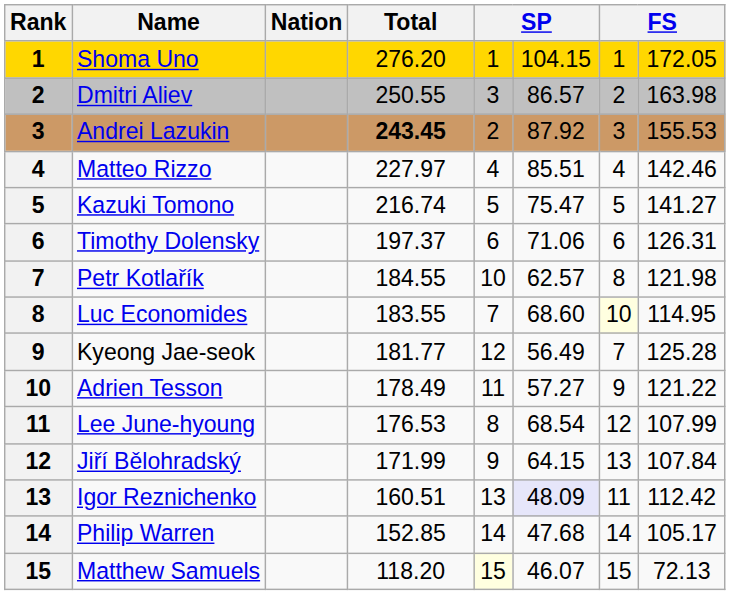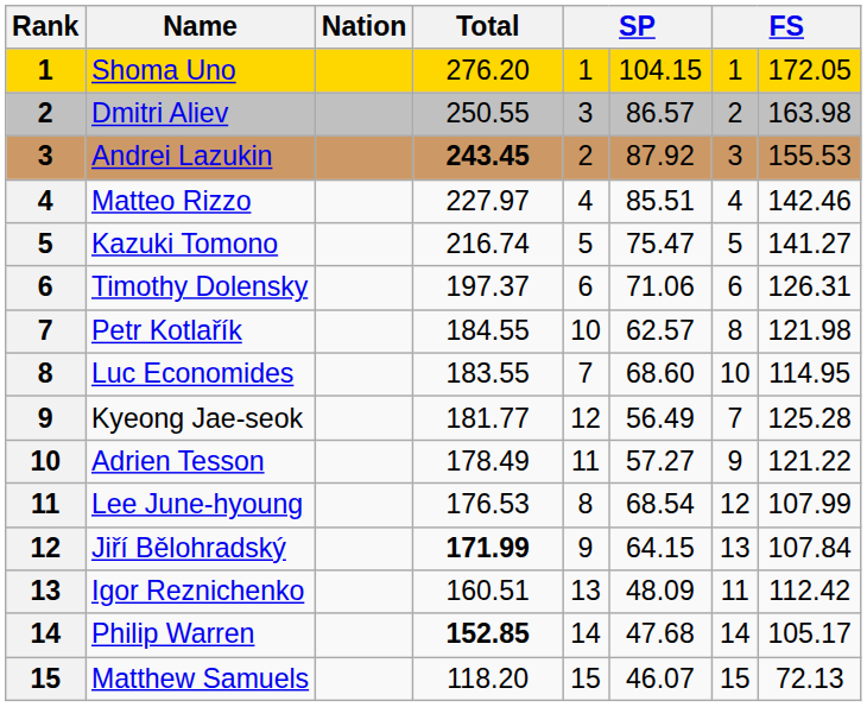Luc Economides | column 7: lightyellow background -> no background
Jiří Bělohradský | Total: normal -> bold
Igor Reznichenko | column 6: lavender background -> no background
Philip Warren | Total: normal -> bold
Matthew Samuels | column 5: lightyellow background -> no background
